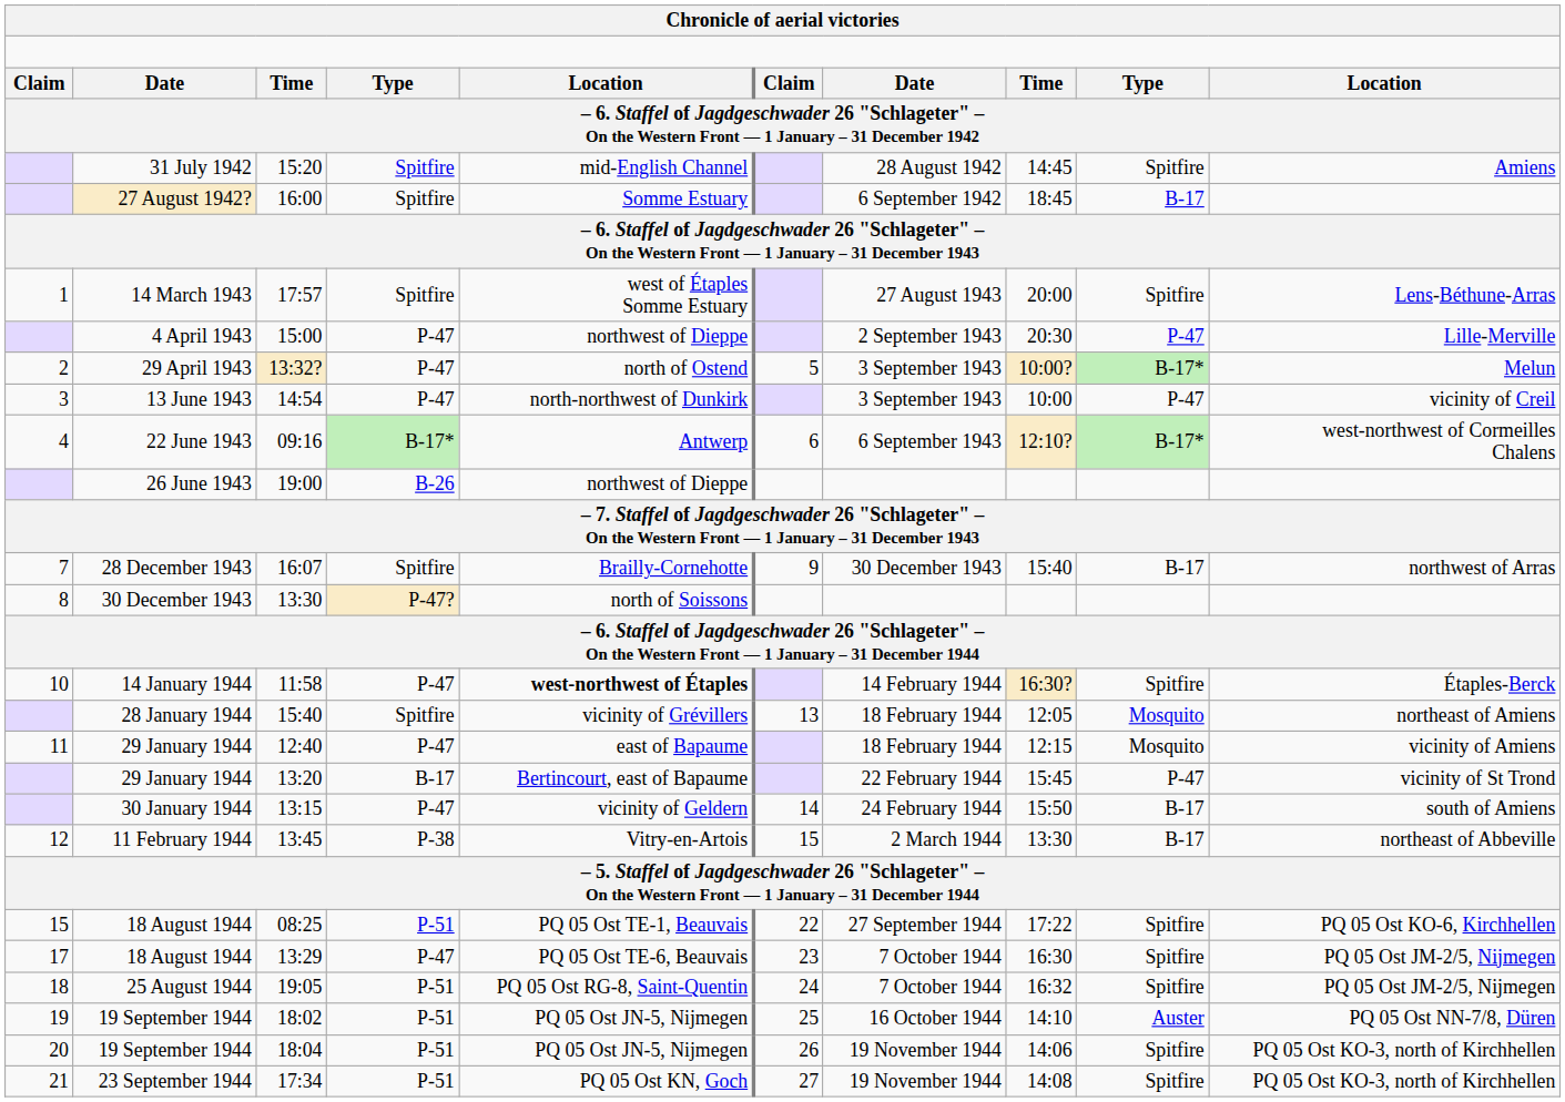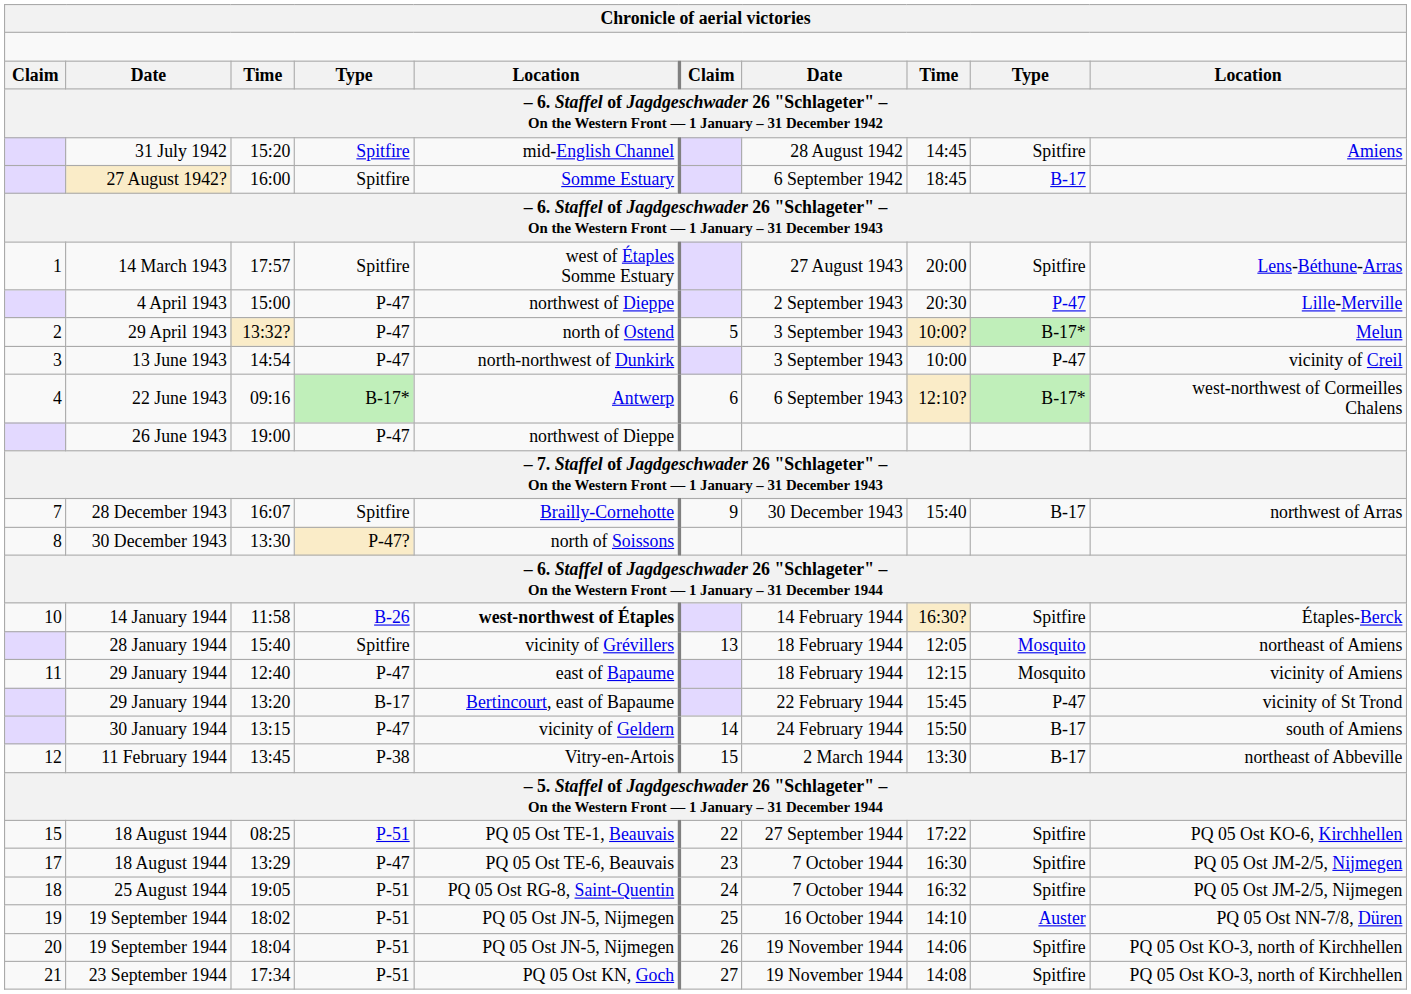19:00 | column 4: B-26 -> P-47
11:58 | column 4: P-47 -> B-26
